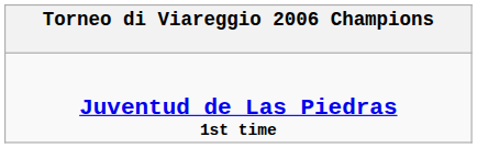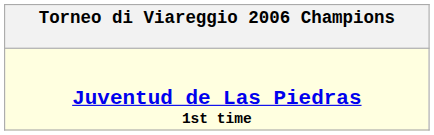row 2 | column 1: no background -> lightyellow background
